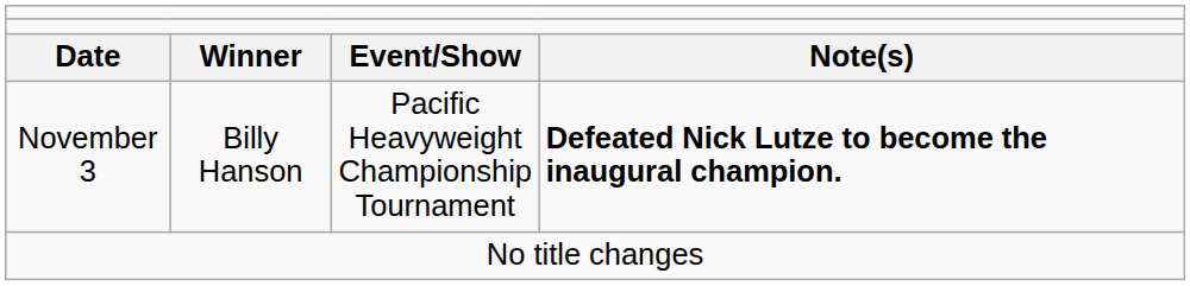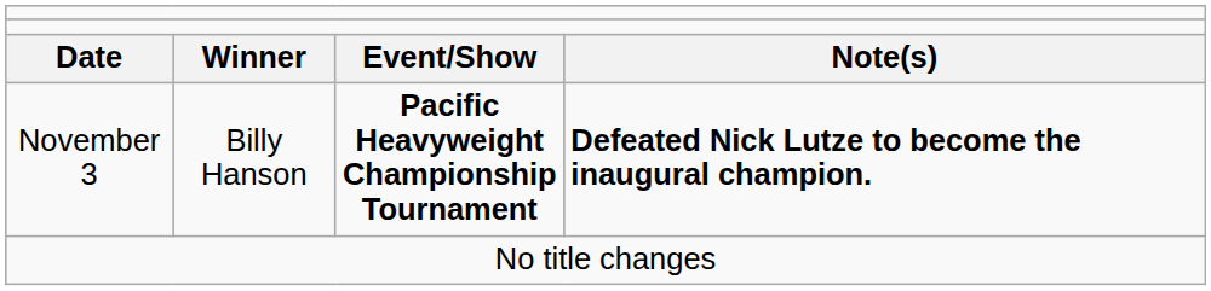November 3 | column 3: normal -> bold
